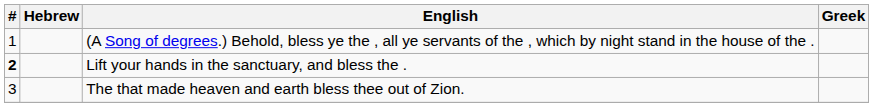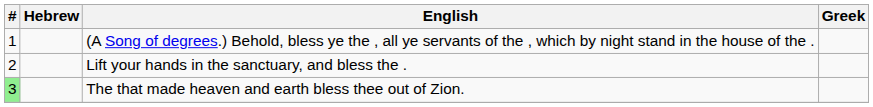Lift your hands in the sanctuary, and bless the . | #: bold -> normal
The that made heaven and earth bless thee out of Zion. | #: no background -> lightgreen background
